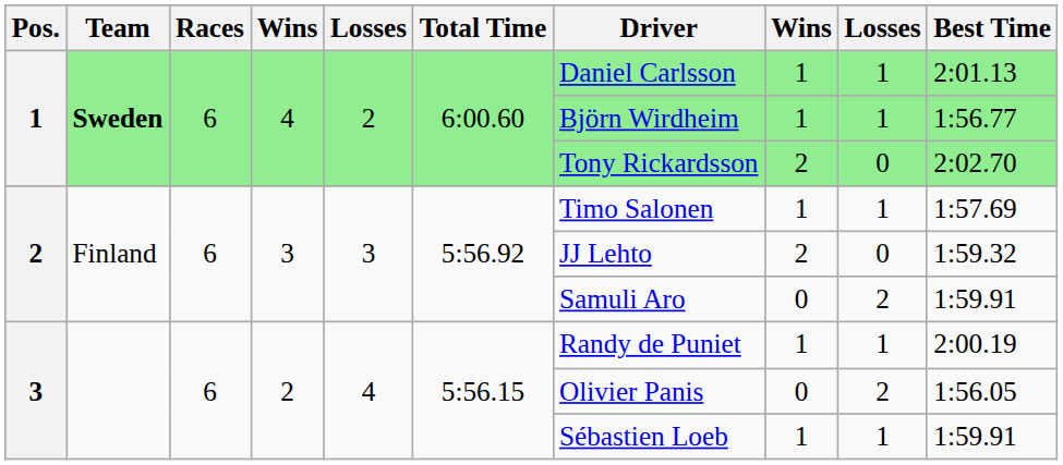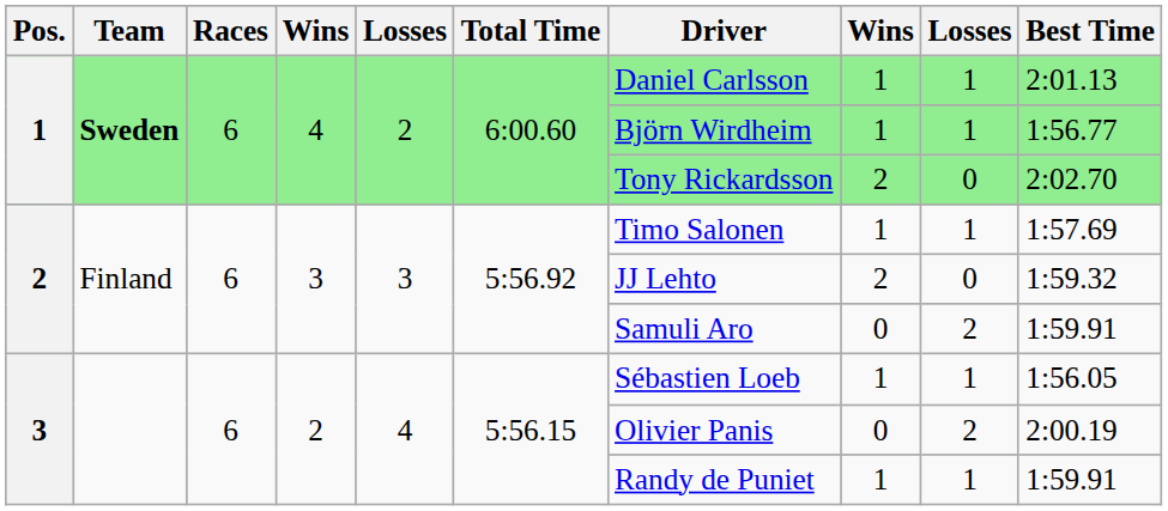row 8 | Driver: Randy de Puniet -> Sébastien Loeb
row 8 | Best Time: 2:00.19 -> 1:56.05
row 9 | Best Time: 1:56.05 -> 2:00.19
row 10 | Driver: Sébastien Loeb -> Randy de Puniet
